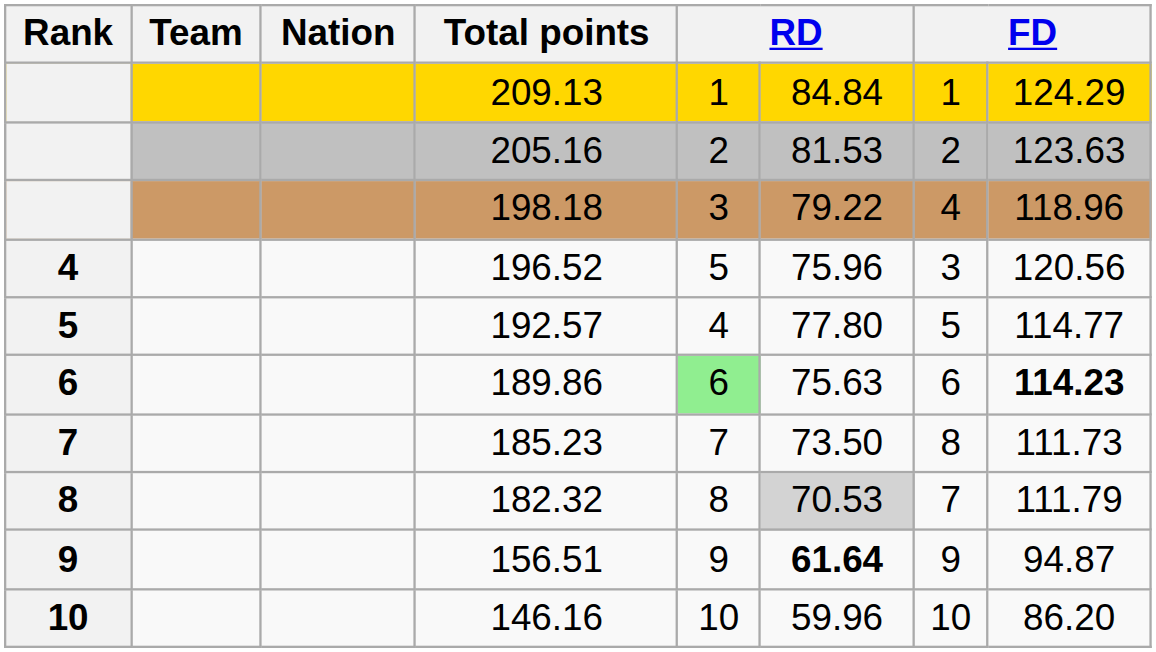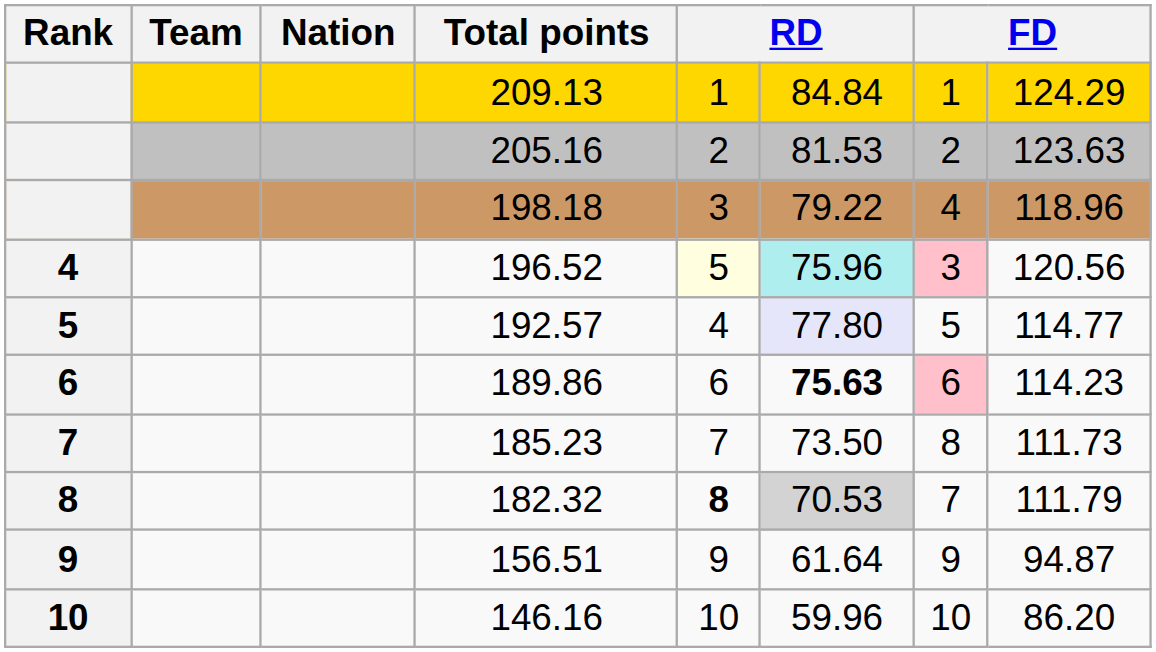196.52 | column 5: no background -> lightyellow background
196.52 | column 6: no background -> paleturquoise background
196.52 | column 7: no background -> pink background
192.57 | column 6: no background -> lavender background
189.86 | column 5: lightgreen background -> no background
189.86 | column 6: normal -> bold
189.86 | column 7: no background -> pink background
189.86 | column 8: bold -> normal
182.32 | column 5: normal -> bold
156.51 | column 6: bold -> normal
